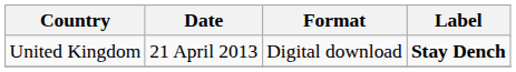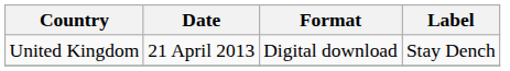United Kingdom | Label: bold -> normal
